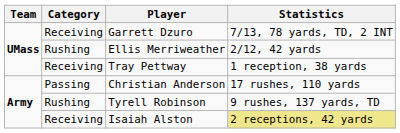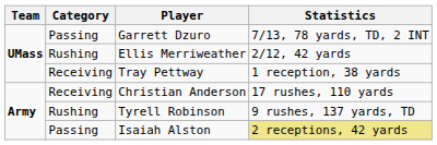Garrett Dzuro | Category: Receiving -> Passing
Christian Anderson | Category: Passing -> Receiving
Isaiah Alston | Category: Receiving -> Passing
